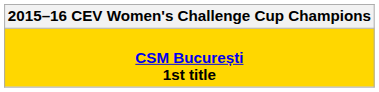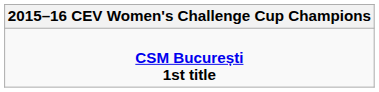row 2 | column 1: gold background -> no background
